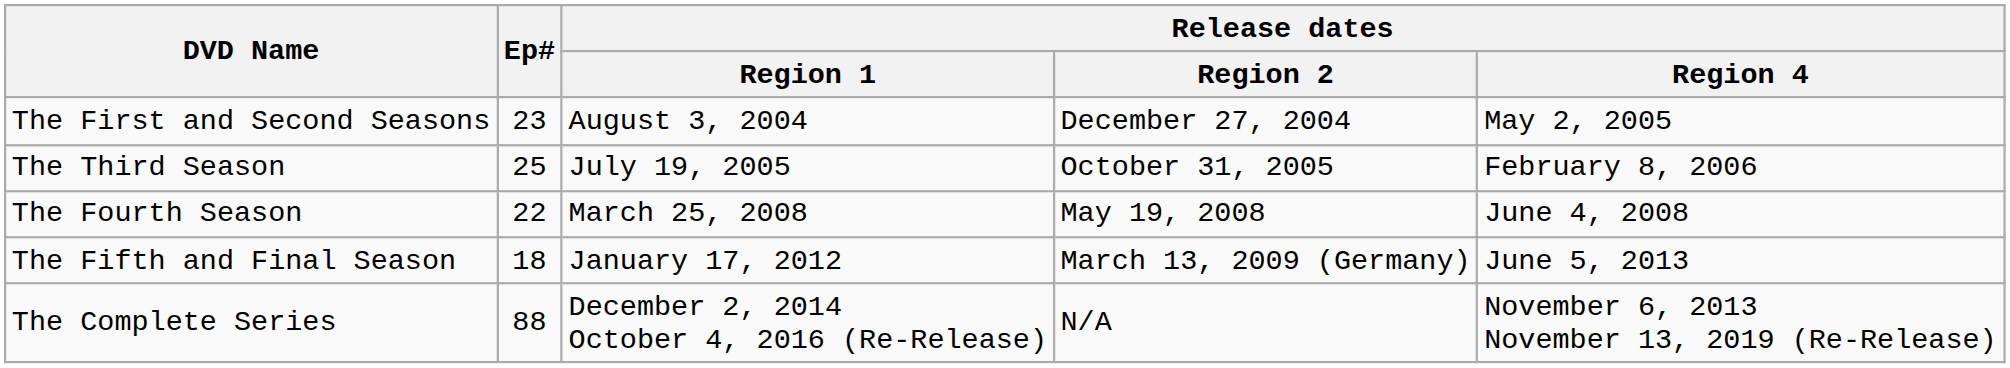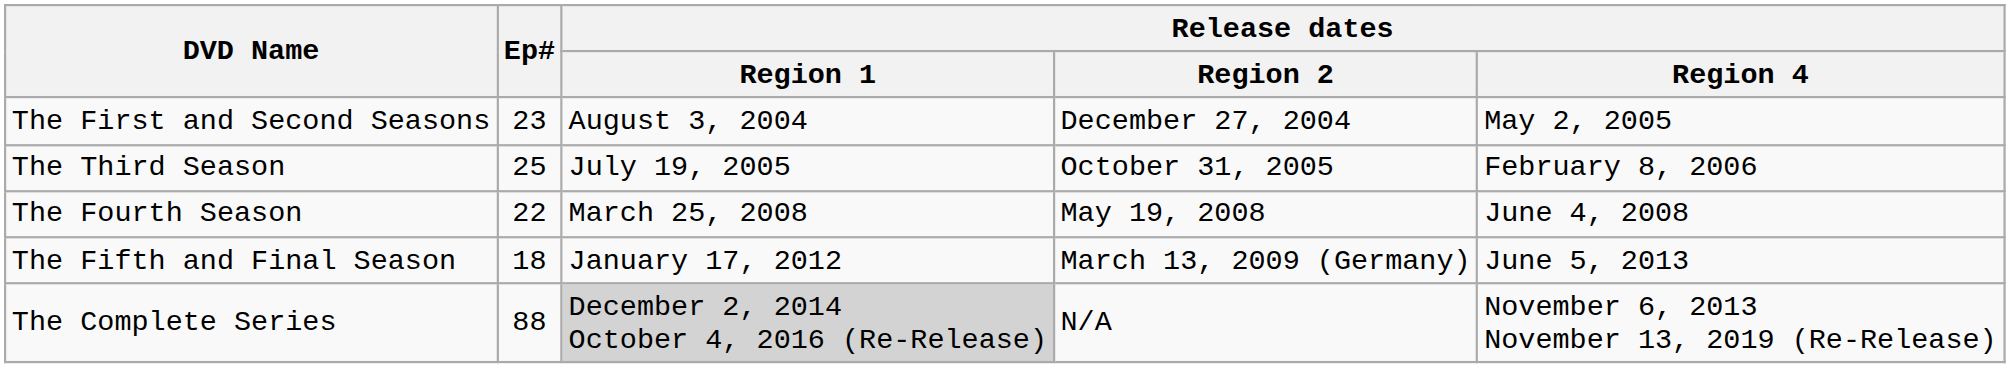The Complete Series | Release dates / Region 1: no background -> lightgrey background
